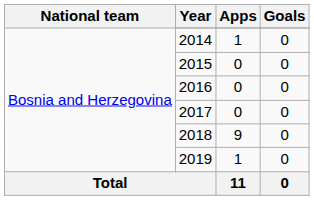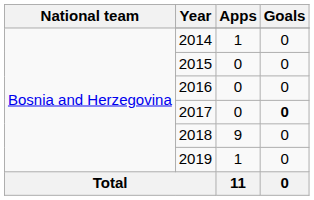2017 | Goals: normal -> bold
